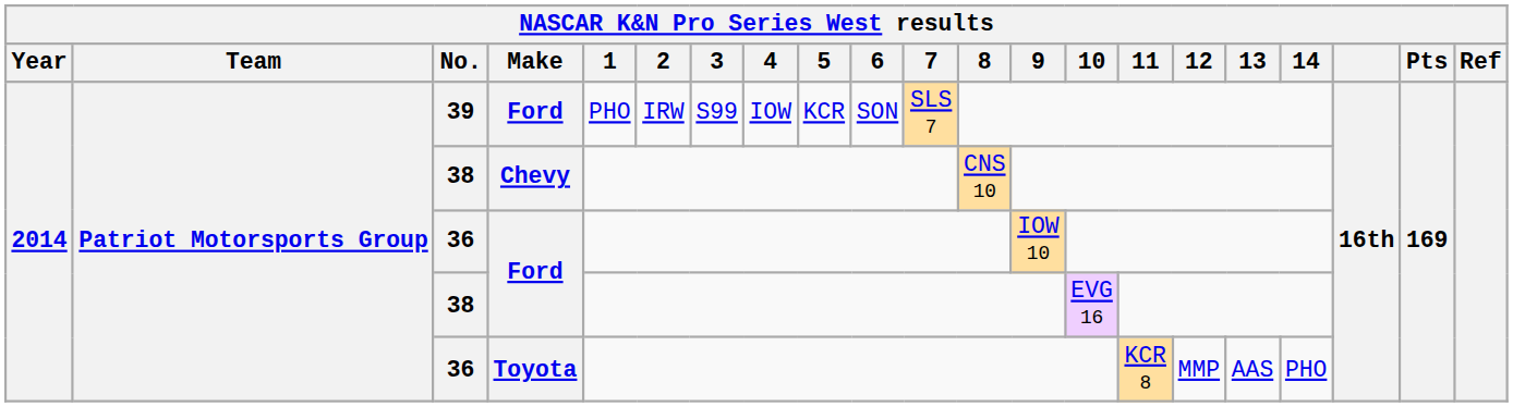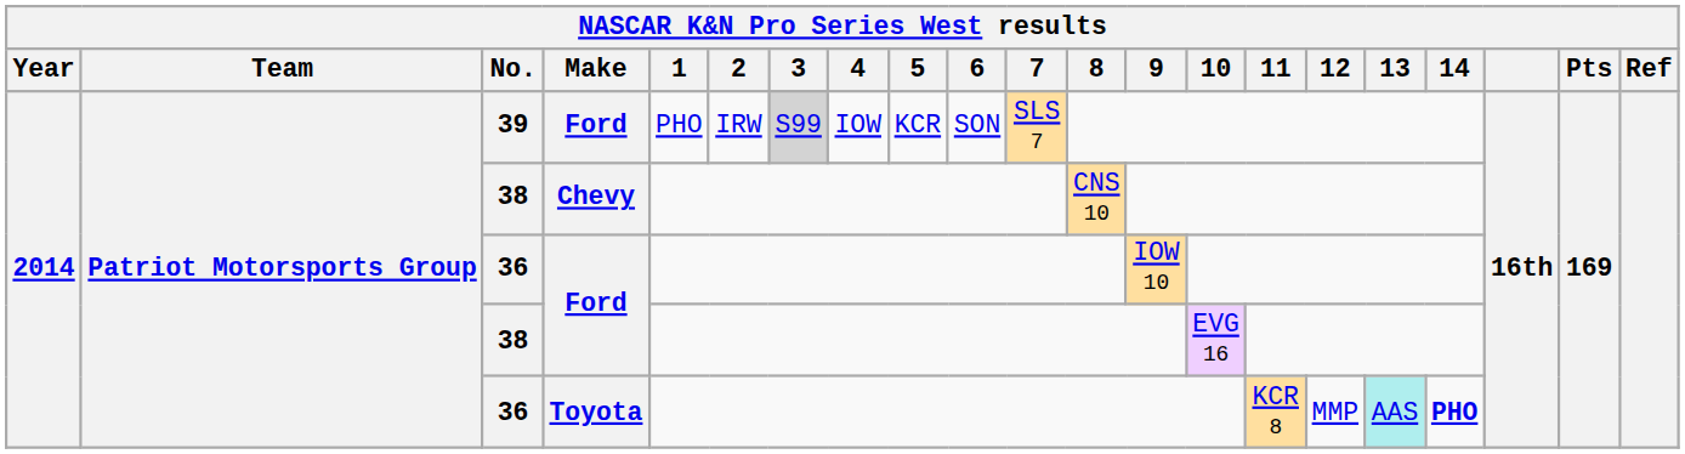39 | 3: no background -> lightgrey background
36 / Toyota | 13: no background -> paleturquoise background
36 / Toyota | 14: normal -> bold
